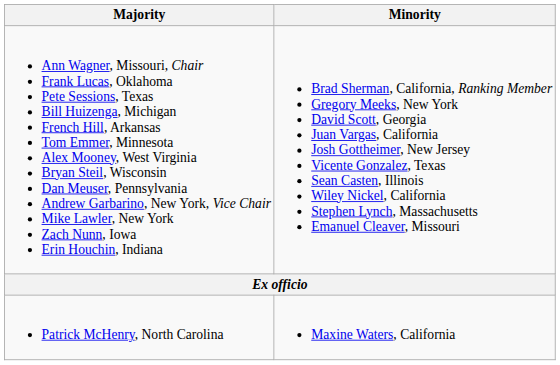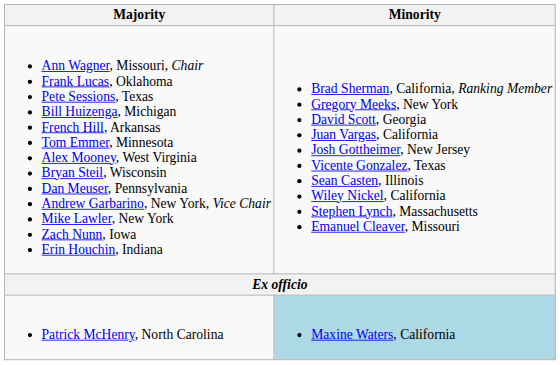Patrick McHenry, North Carolina | Minority: no background -> lightblue background
